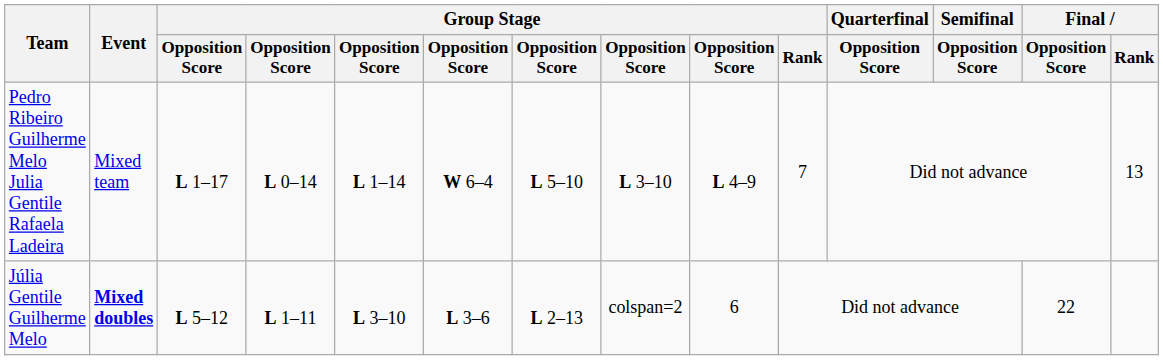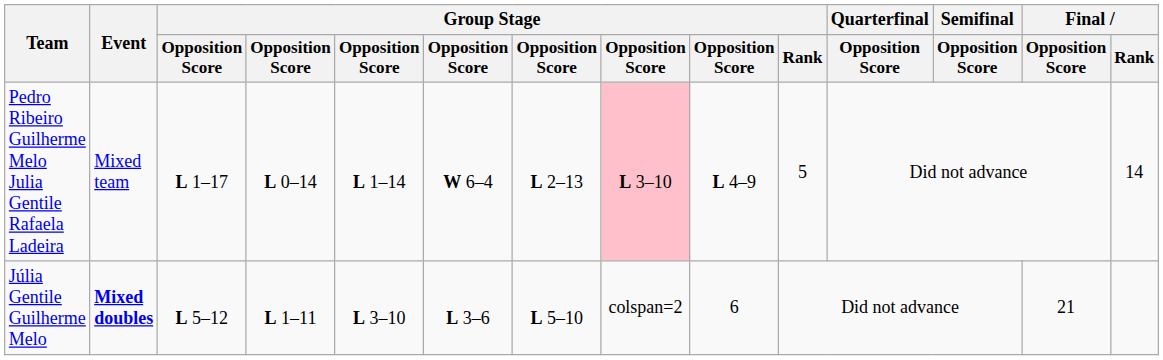Pedro Ribeiro Guilherme Melo Julia Gentile Rafaela Ladeira | column 7: L 5–10 -> L 2–13
Pedro Ribeiro Guilherme Melo Julia Gentile Rafaela Ladeira | column 8: no background -> pink background
Pedro Ribeiro Guilherme Melo Julia Gentile Rafaela Ladeira | Group Stage / Rank: 7 -> 5
Pedro Ribeiro Guilherme Melo Julia Gentile Rafaela Ladeira | Final / Rank: 13 -> 14
Júlia Gentile Guilherme Melo | column 7: L 2–13 -> L 5–10
Júlia Gentile Guilherme Melo | Final / Opposition Score: 22 -> 21
